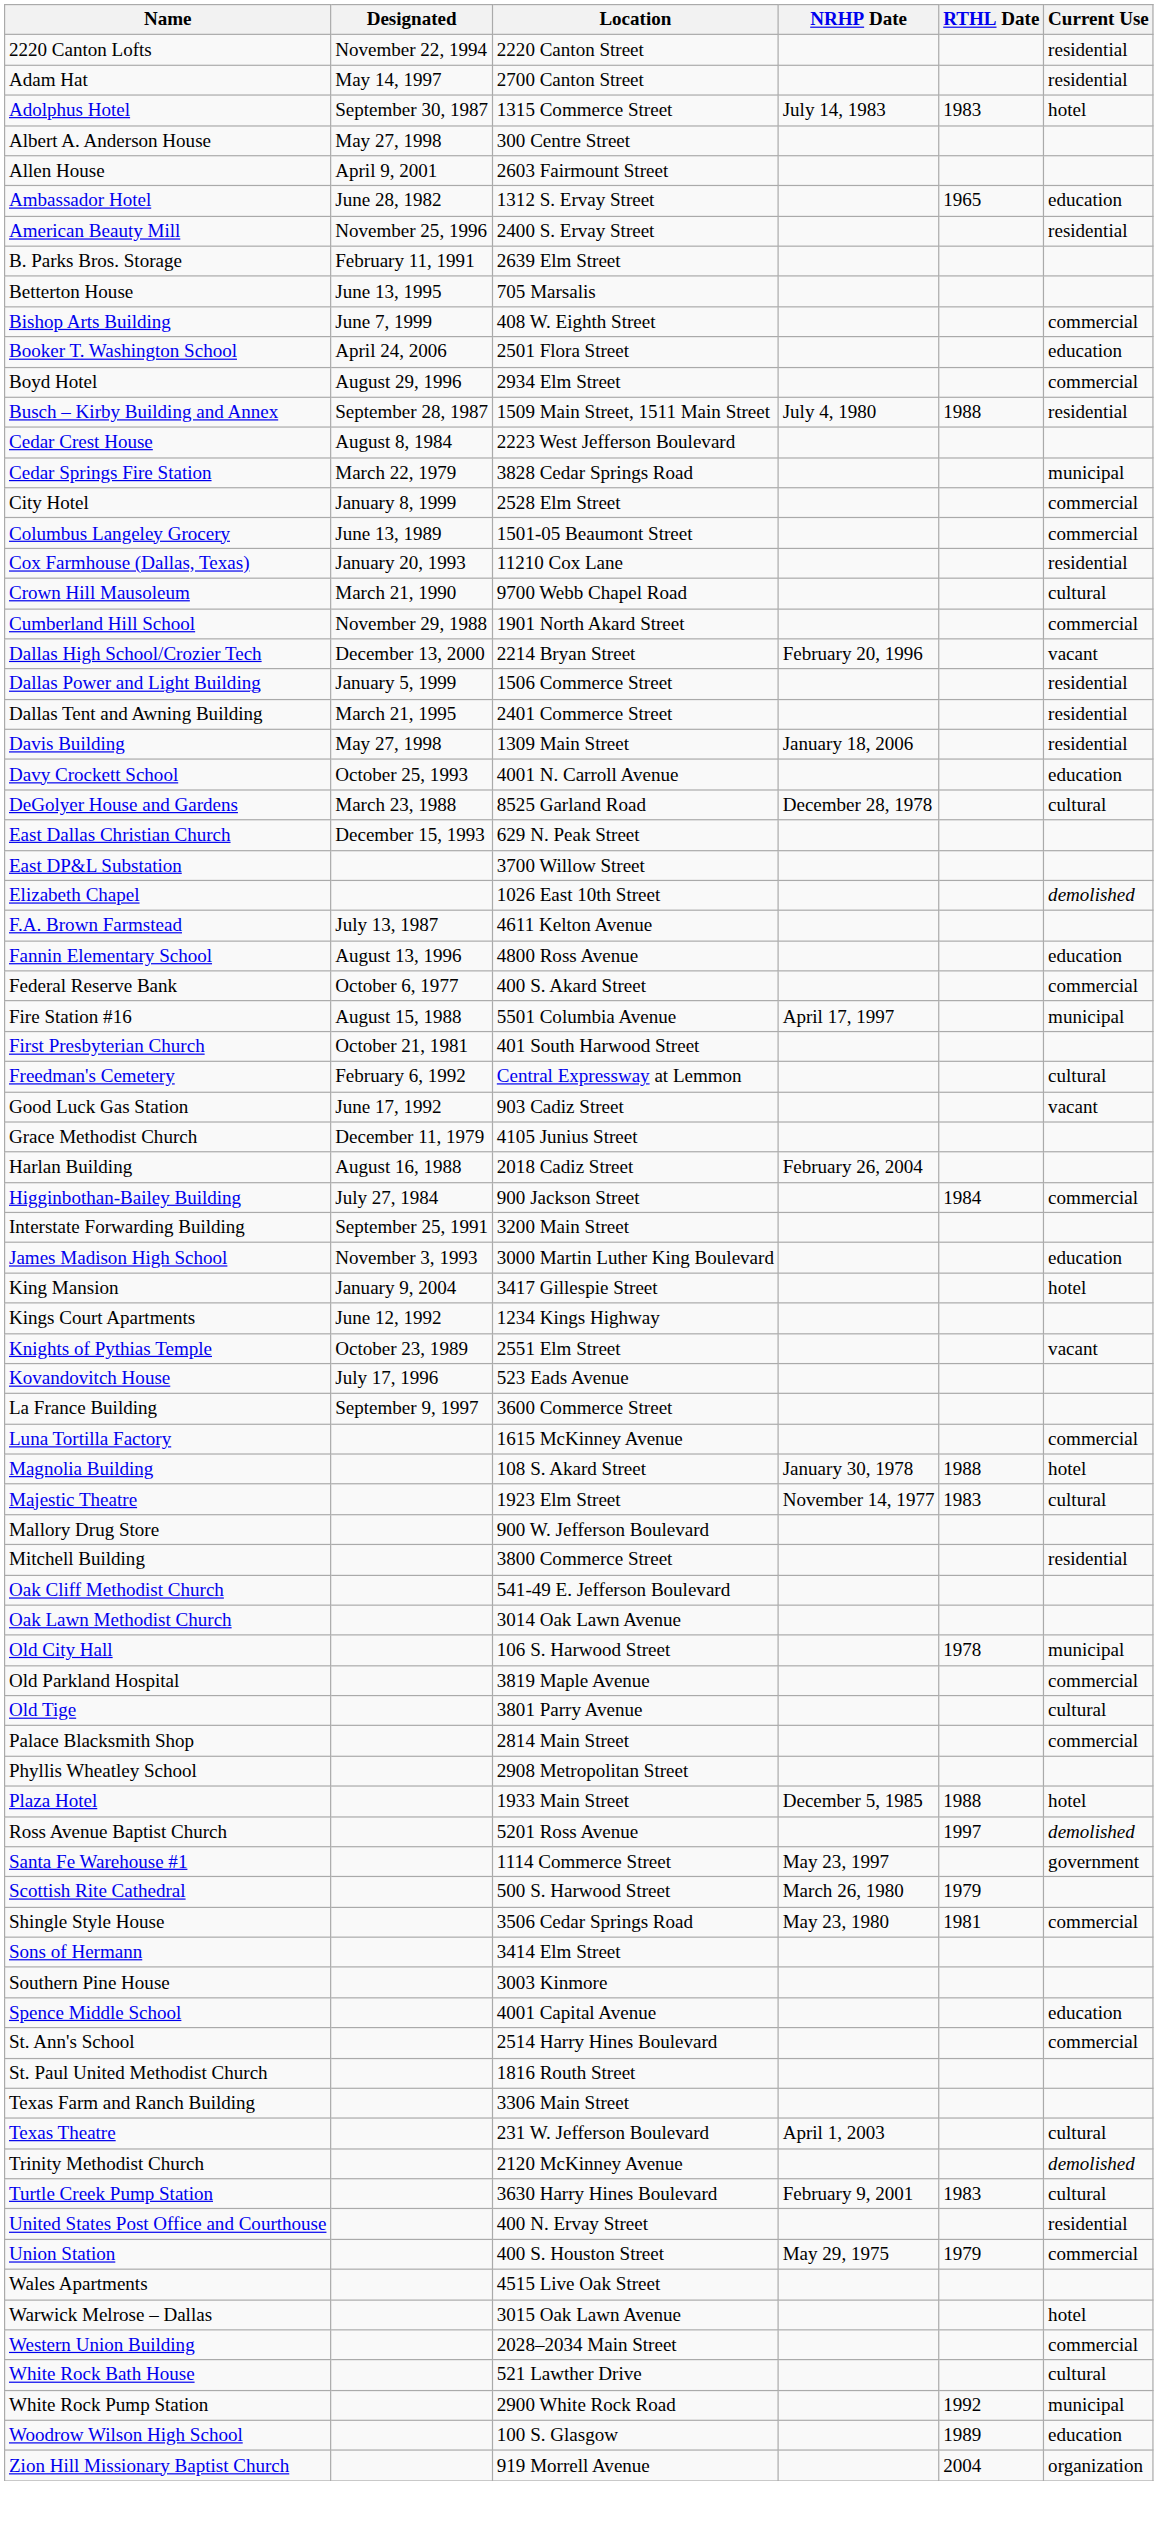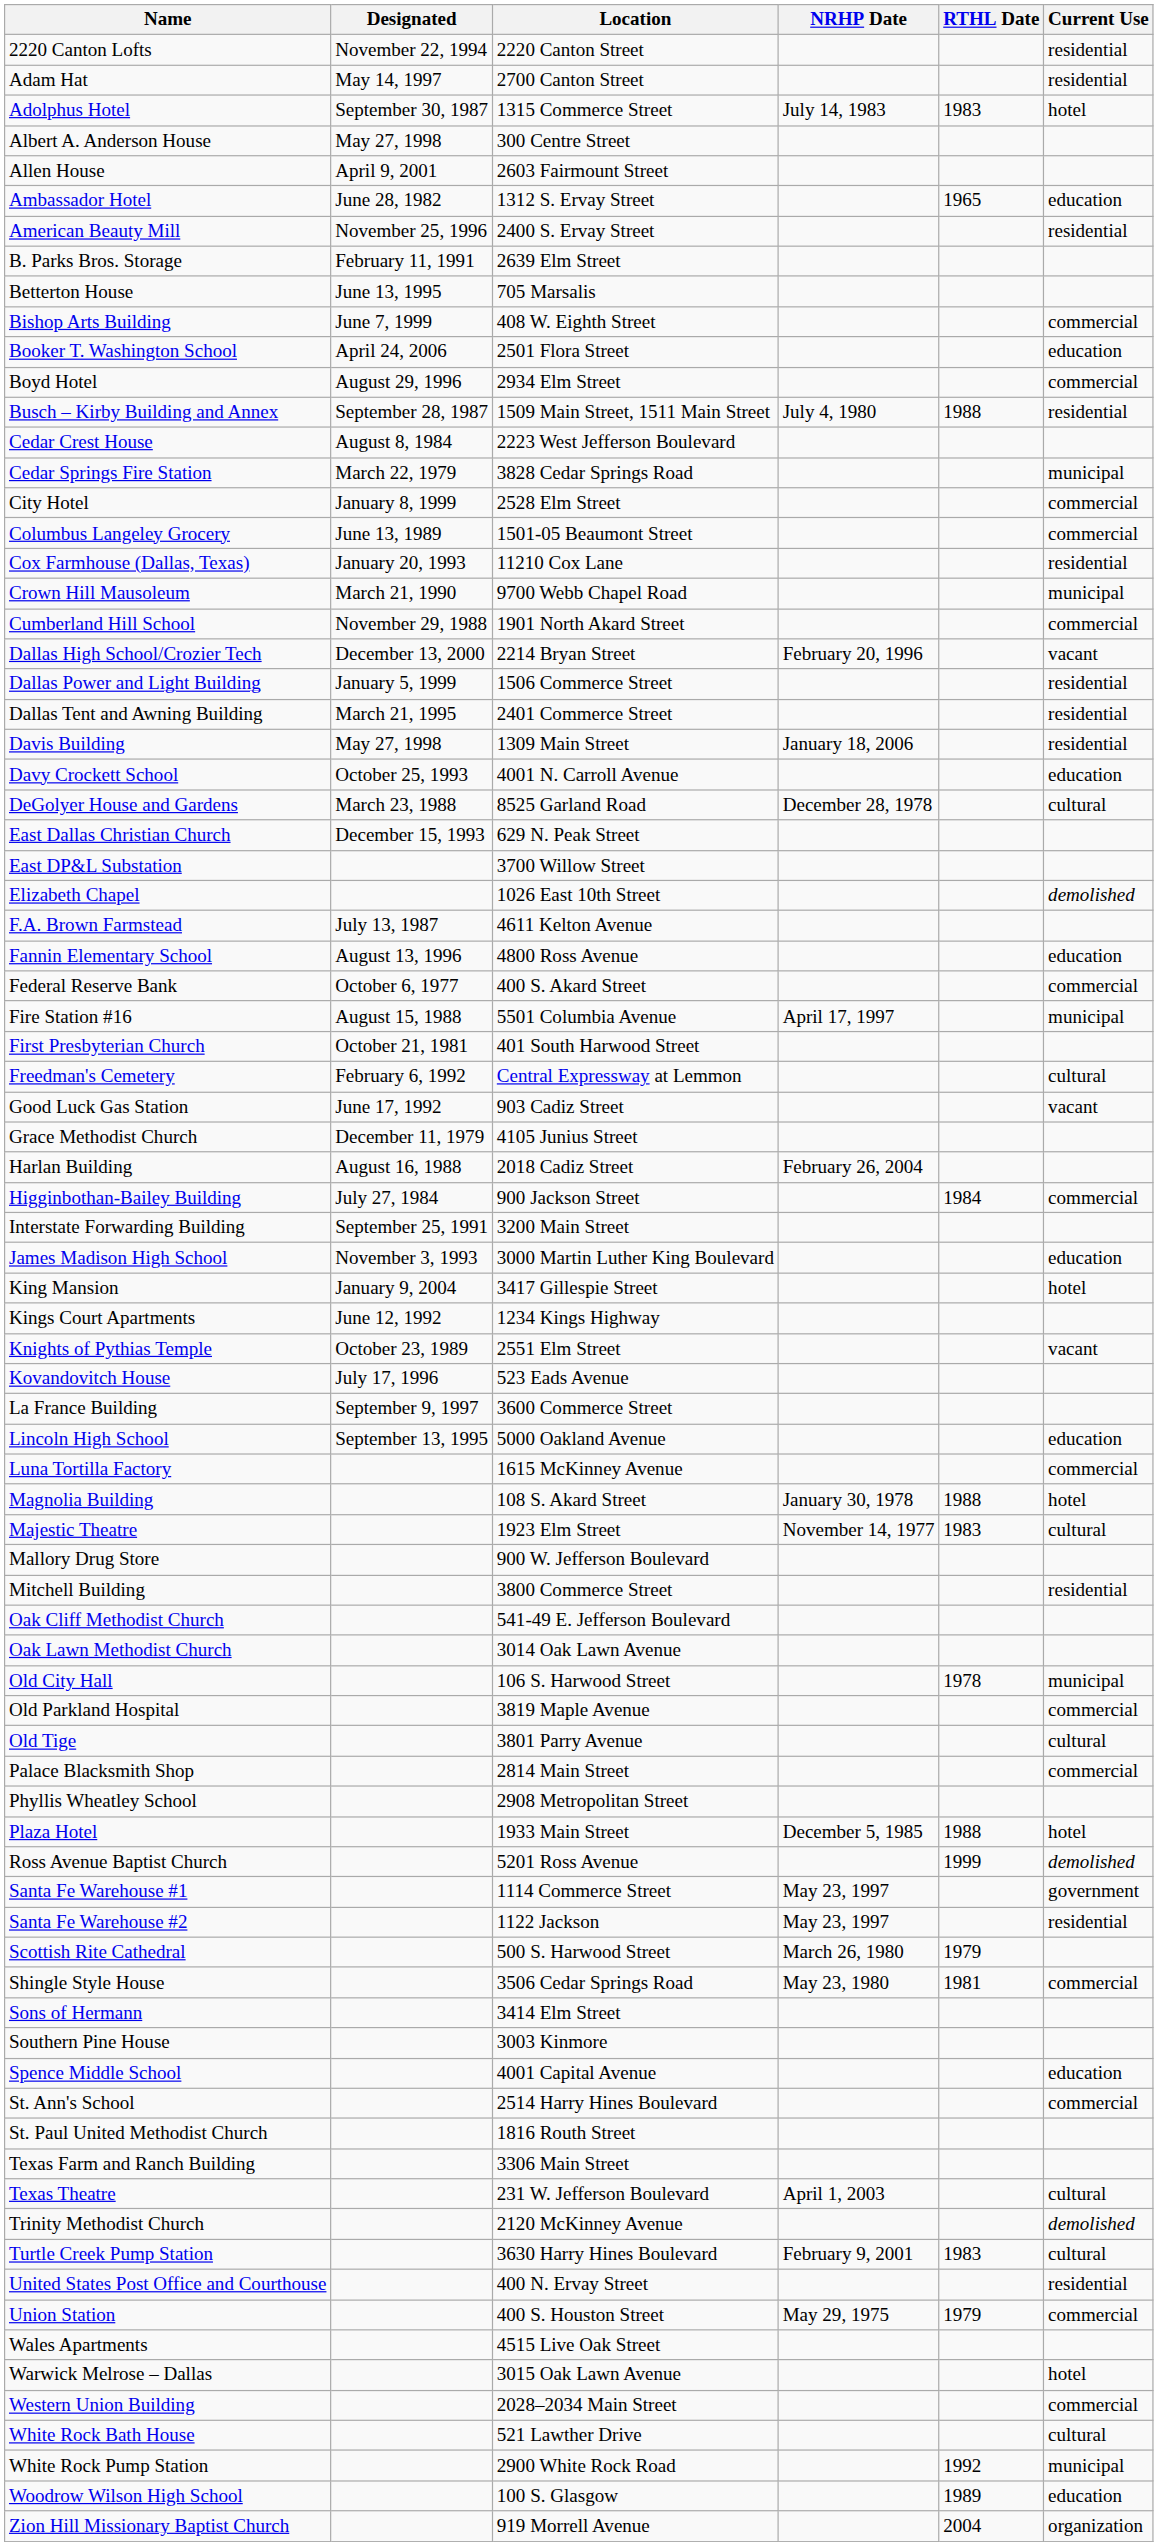Crown Hill Mausoleum | Current Use: cultural -> municipal
+ row: Lincoln High School | September 13, 1995 | 5000 Oakland Avenue | education
Ross Avenue Baptist Church | RTHL Date: 1997 -> 1999
+ row: Santa Fe Warehouse #2 | 1122 Jackson | May 23, 1997 | residential
